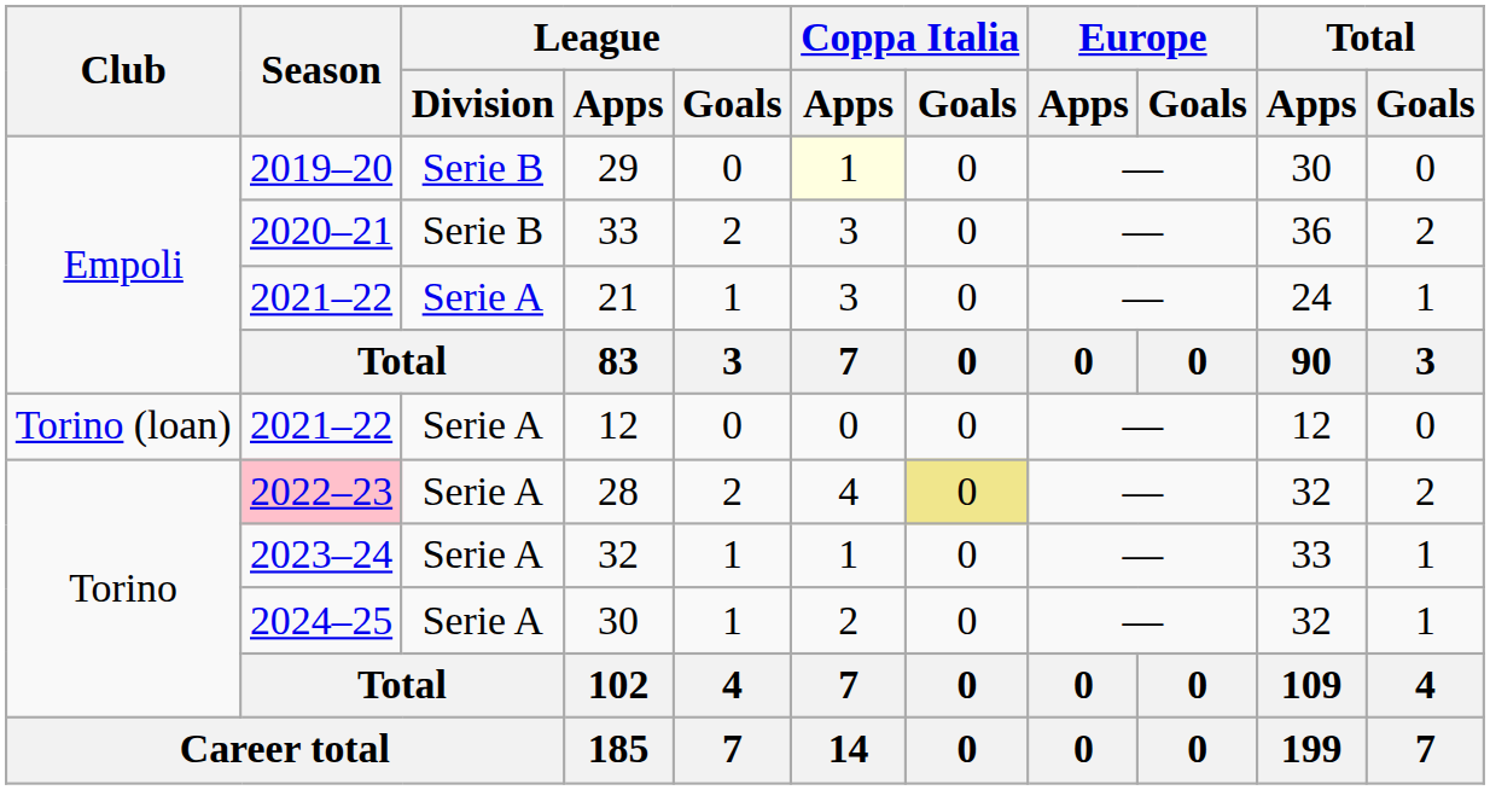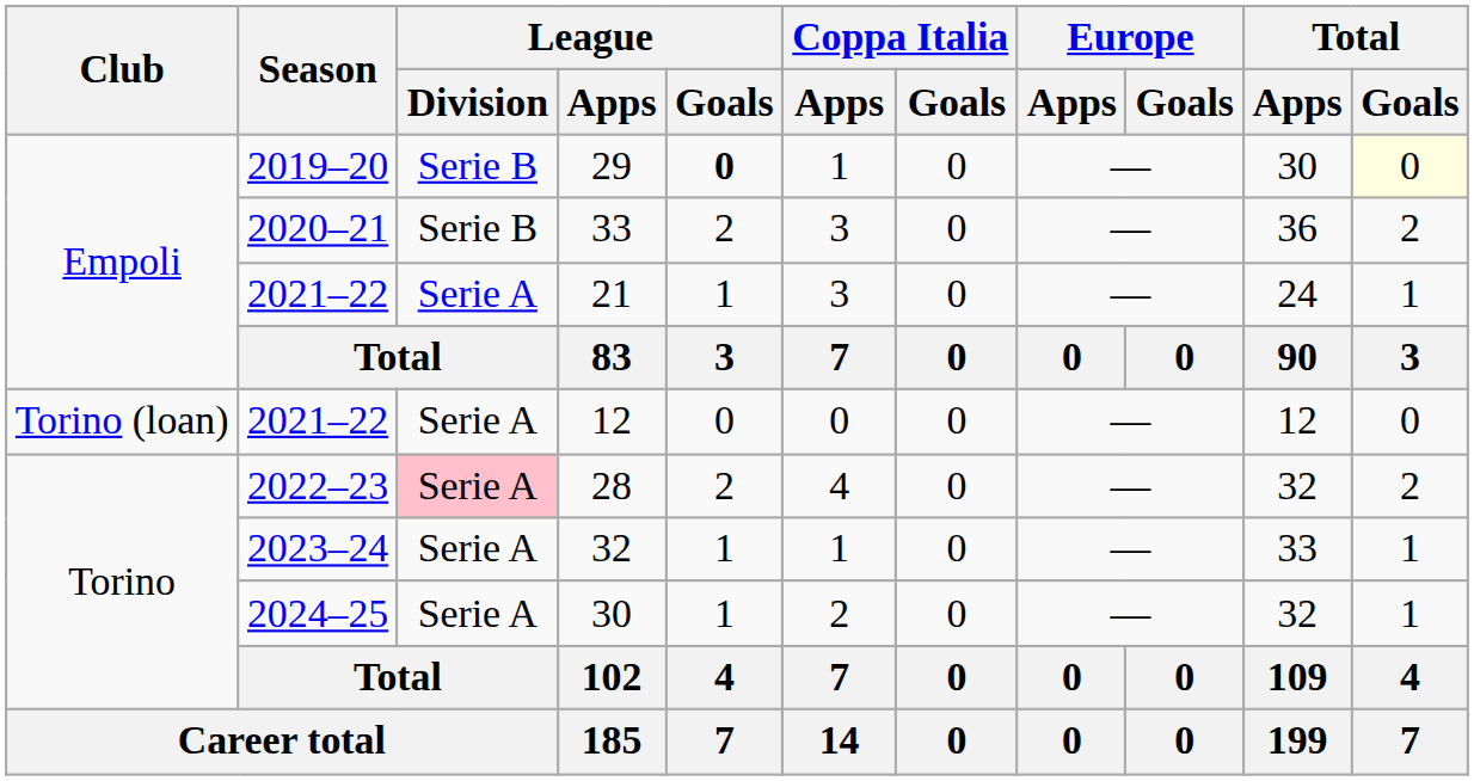29 | League / Goals: normal -> bold
29 | Coppa Italia / Apps: lightyellow background -> no background
29 | Total / Goals: no background -> lightyellow background
28 | Season: pink background -> no background
28 | League / Division: no background -> pink background
28 | Coppa Italia / Goals: khaki background -> no background
